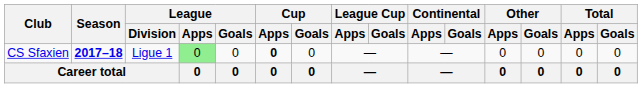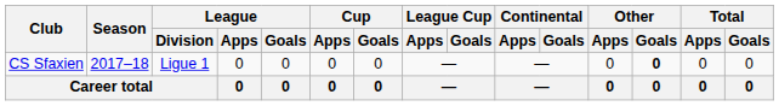CS Sfaxien | Season: bold -> normal
CS Sfaxien | League / Apps: lightgreen background -> no background
CS Sfaxien | Cup / Apps: bold -> normal
CS Sfaxien | Other / Goals: normal -> bold
